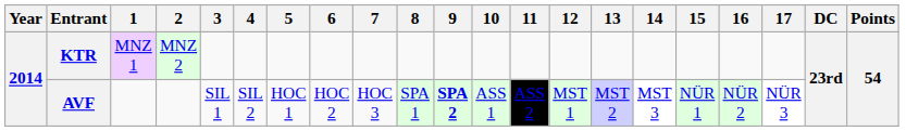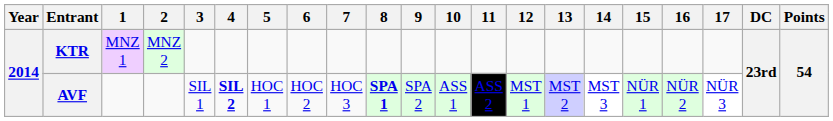AVF | 4: normal -> bold
AVF | 8: normal -> bold
AVF | 9: bold -> normal
